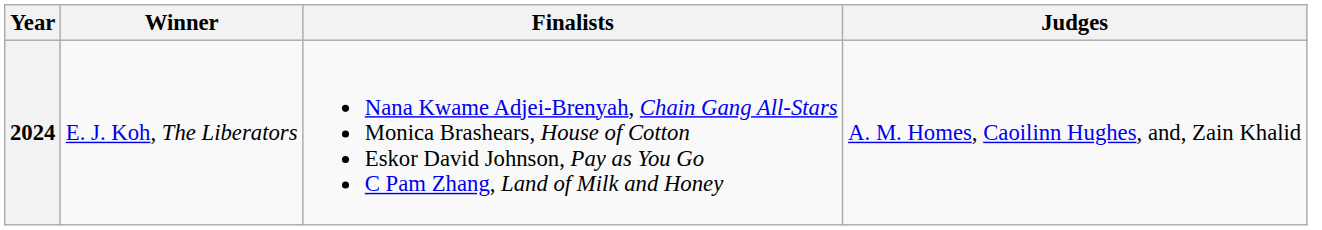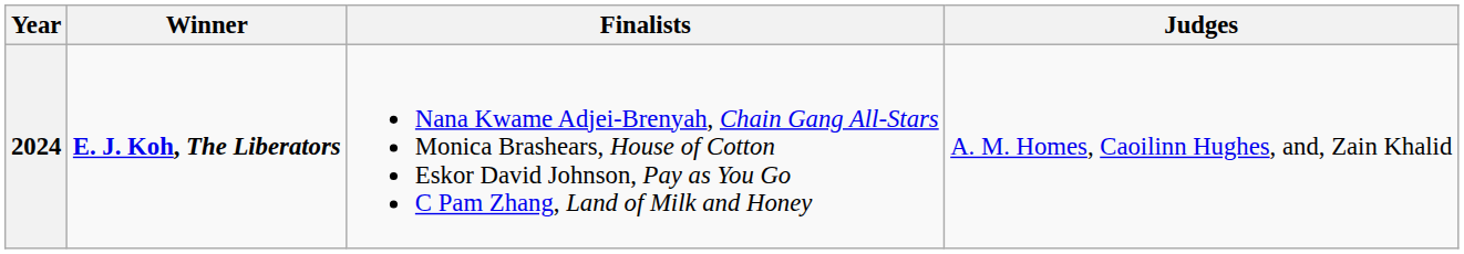row 2 | Winner: normal -> bold
